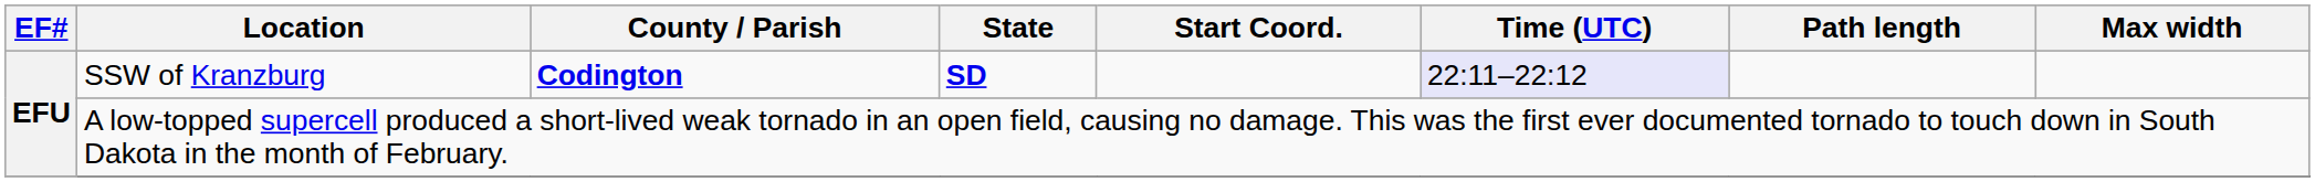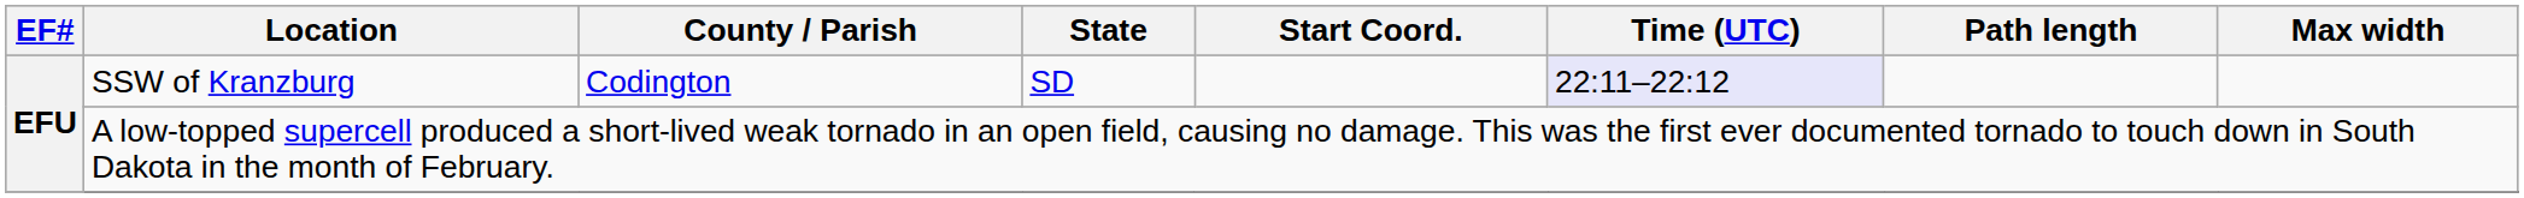SSW of Kranzburg | County / Parish: bold -> normal
SSW of Kranzburg | State: bold -> normal
